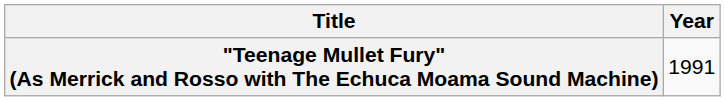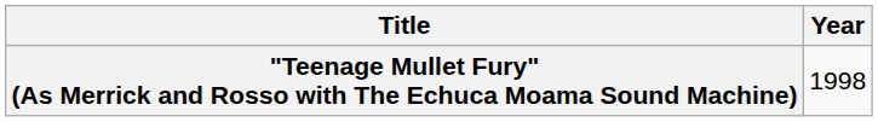row 2 | Year: 1991 -> 1998
